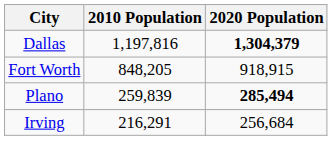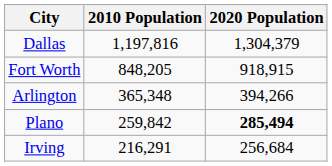Dallas | 2020 Population: bold -> normal
+ row: Arlington | 365,348 | 394,266
Plano | 2010 Population: 259,839 -> 259,842
